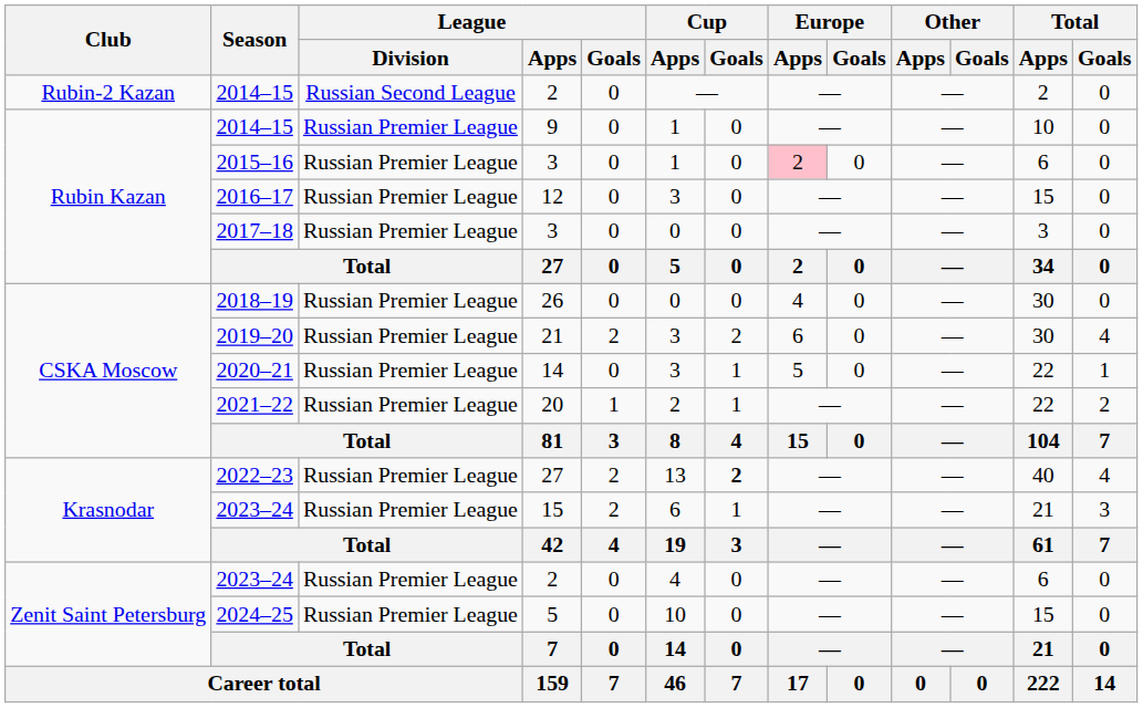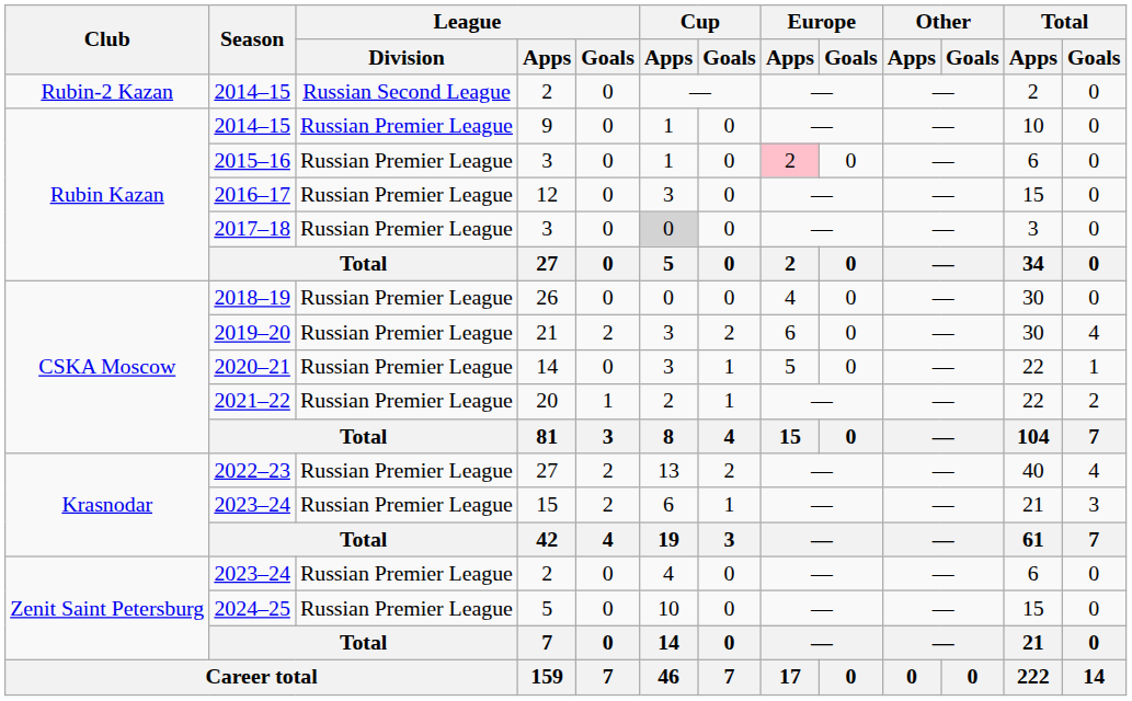2017–18 | Cup / Apps: no background -> lightgrey background
2022–23 | Cup / Goals: bold -> normal
